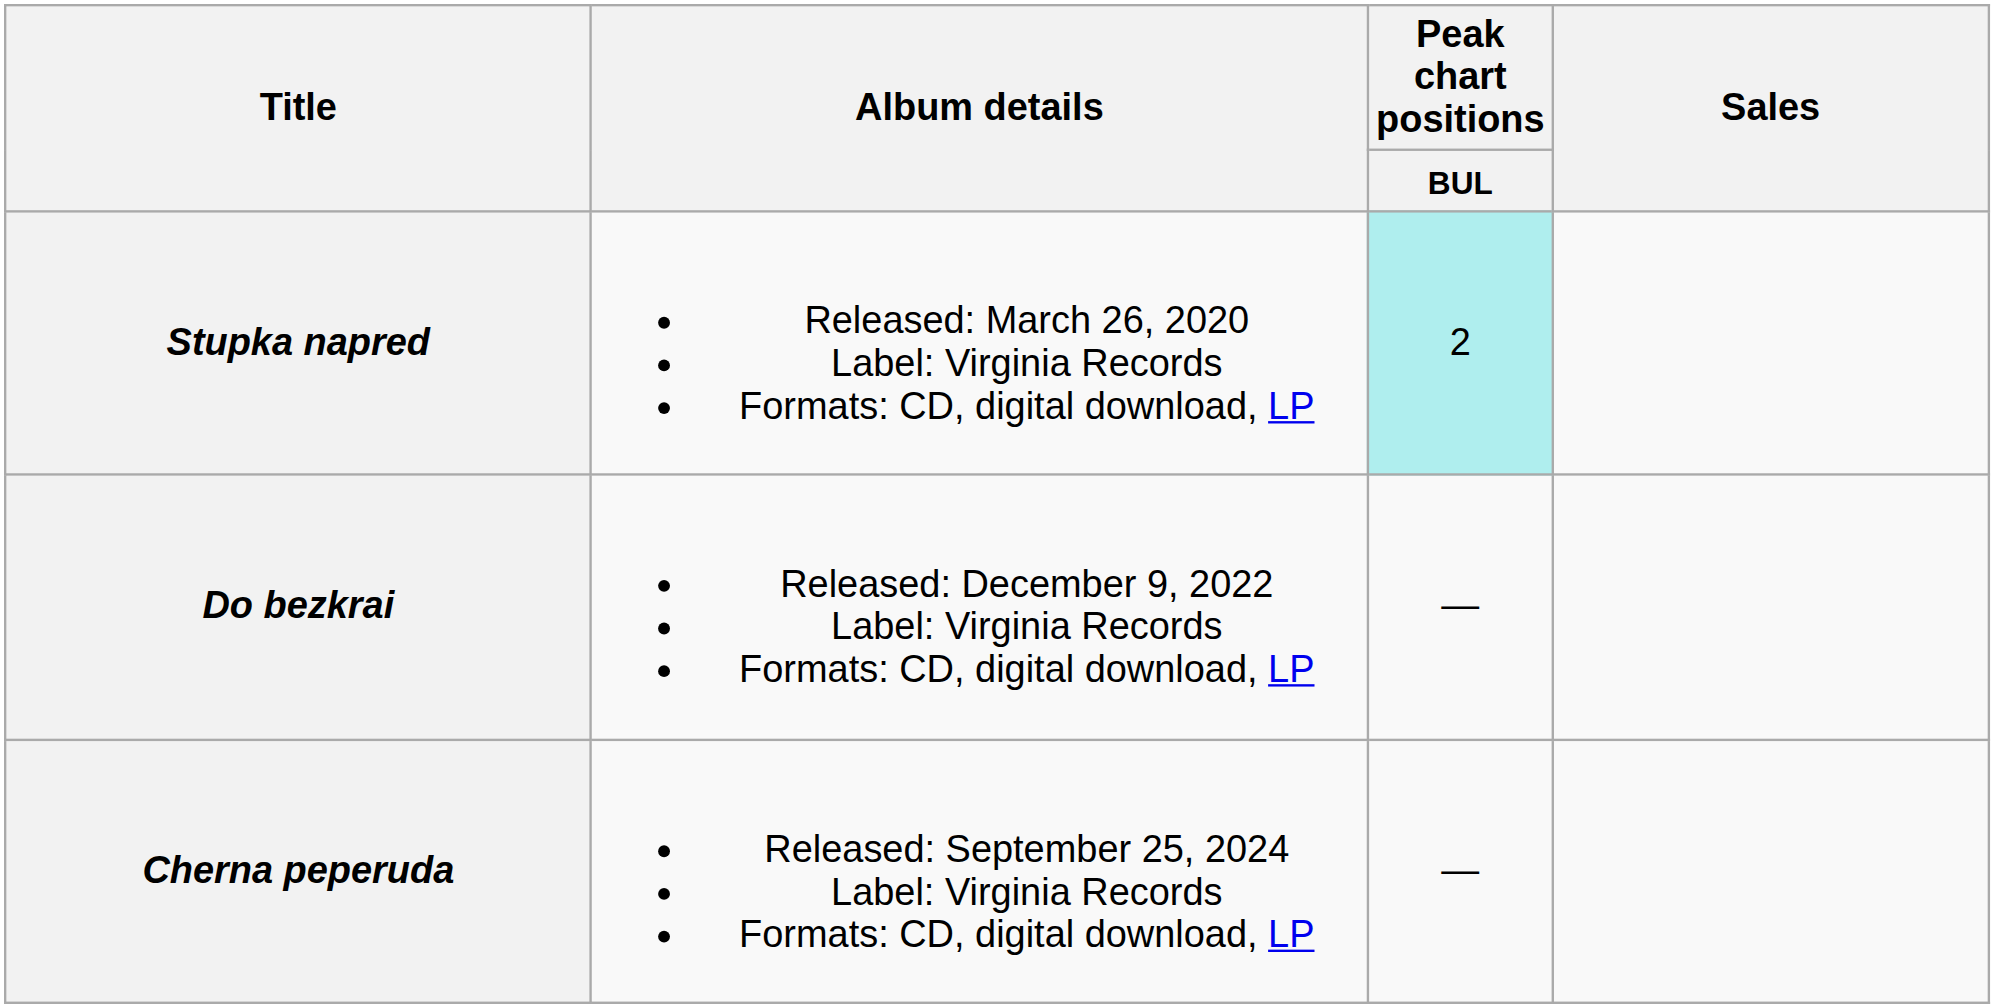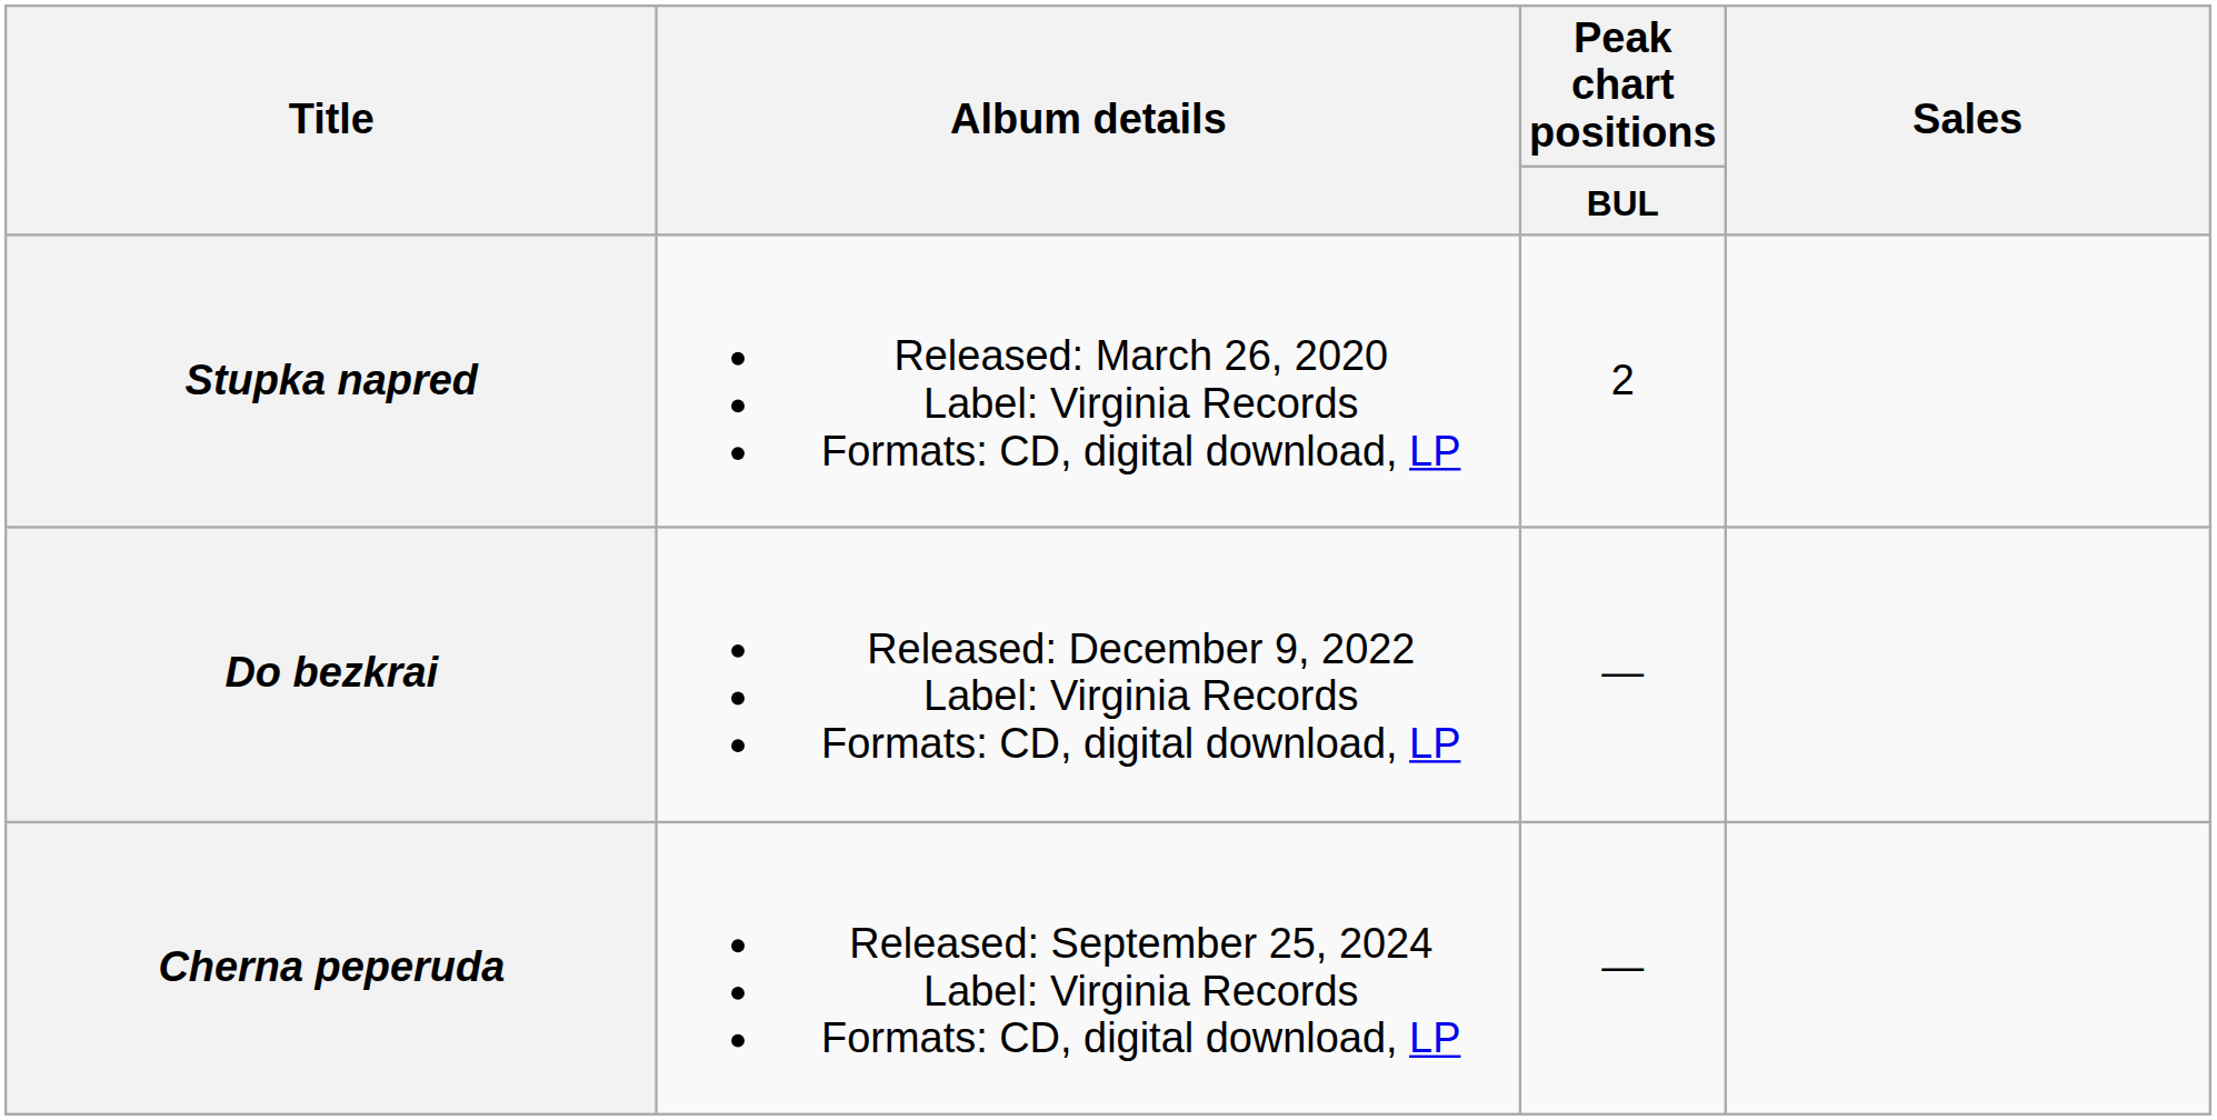Stupka napred | Peak chart positions / BUL: paleturquoise background -> no background
